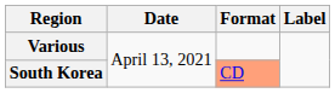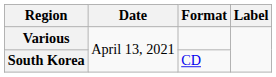South Korea | Format: lightsalmon background -> no background
